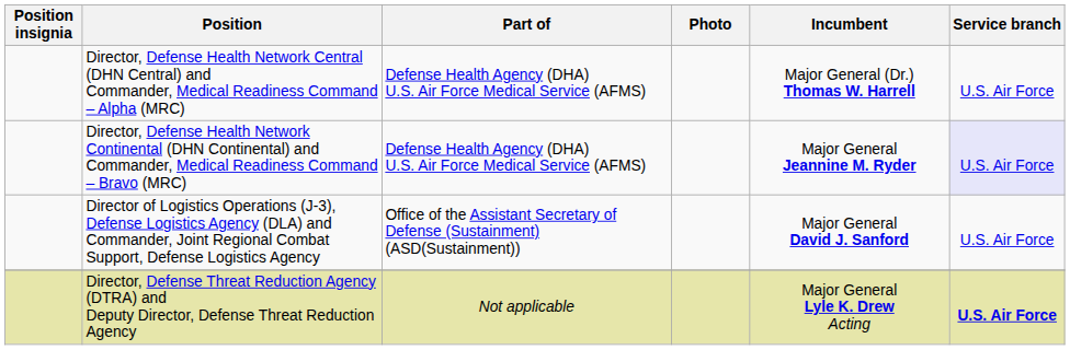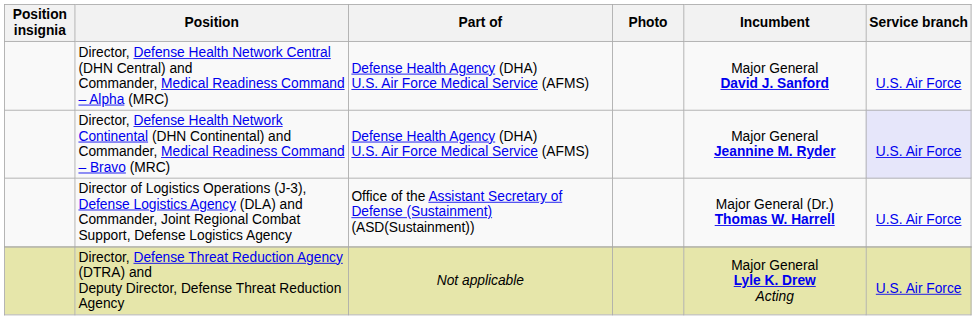row 2 | Incumbent: Major General (Dr.) Thomas W. Harrell -> Major General David J. Sanford
row 4 | Incumbent: Major General David J. Sanford -> Major General (Dr.) Thomas W. Harrell
row 5 | Service branch: bold -> normal
